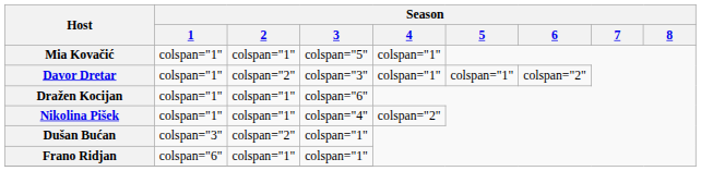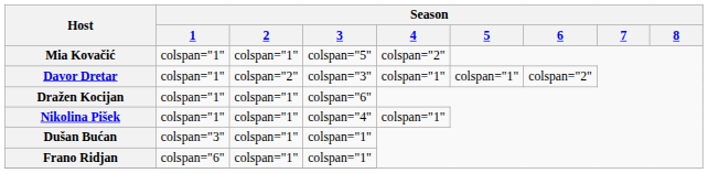Mia Kovačić | Season / 4: colspan="1" -> colspan="2"
Nikolina Pišek | Season / 4: colspan="2" -> colspan="1"
Dušan Bućan | Season / 2: colspan="2" -> colspan="1"
